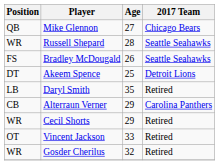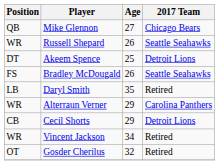Russell Shepard | Age: 28 -> 26
rows swapped: Akeem Spence <-> Bradley McDougald
Alterraun Verner | Position: CB -> WR
Cecil Shorts | Position: WR -> CB
Cecil Shorts | 2017 Team: Retired -> Detroit Lions
Vincent Jackson | Position: OT -> WR
Vincent Jackson | Age: 33 -> 34
Gosder Cherilus | Position: WR -> OT
